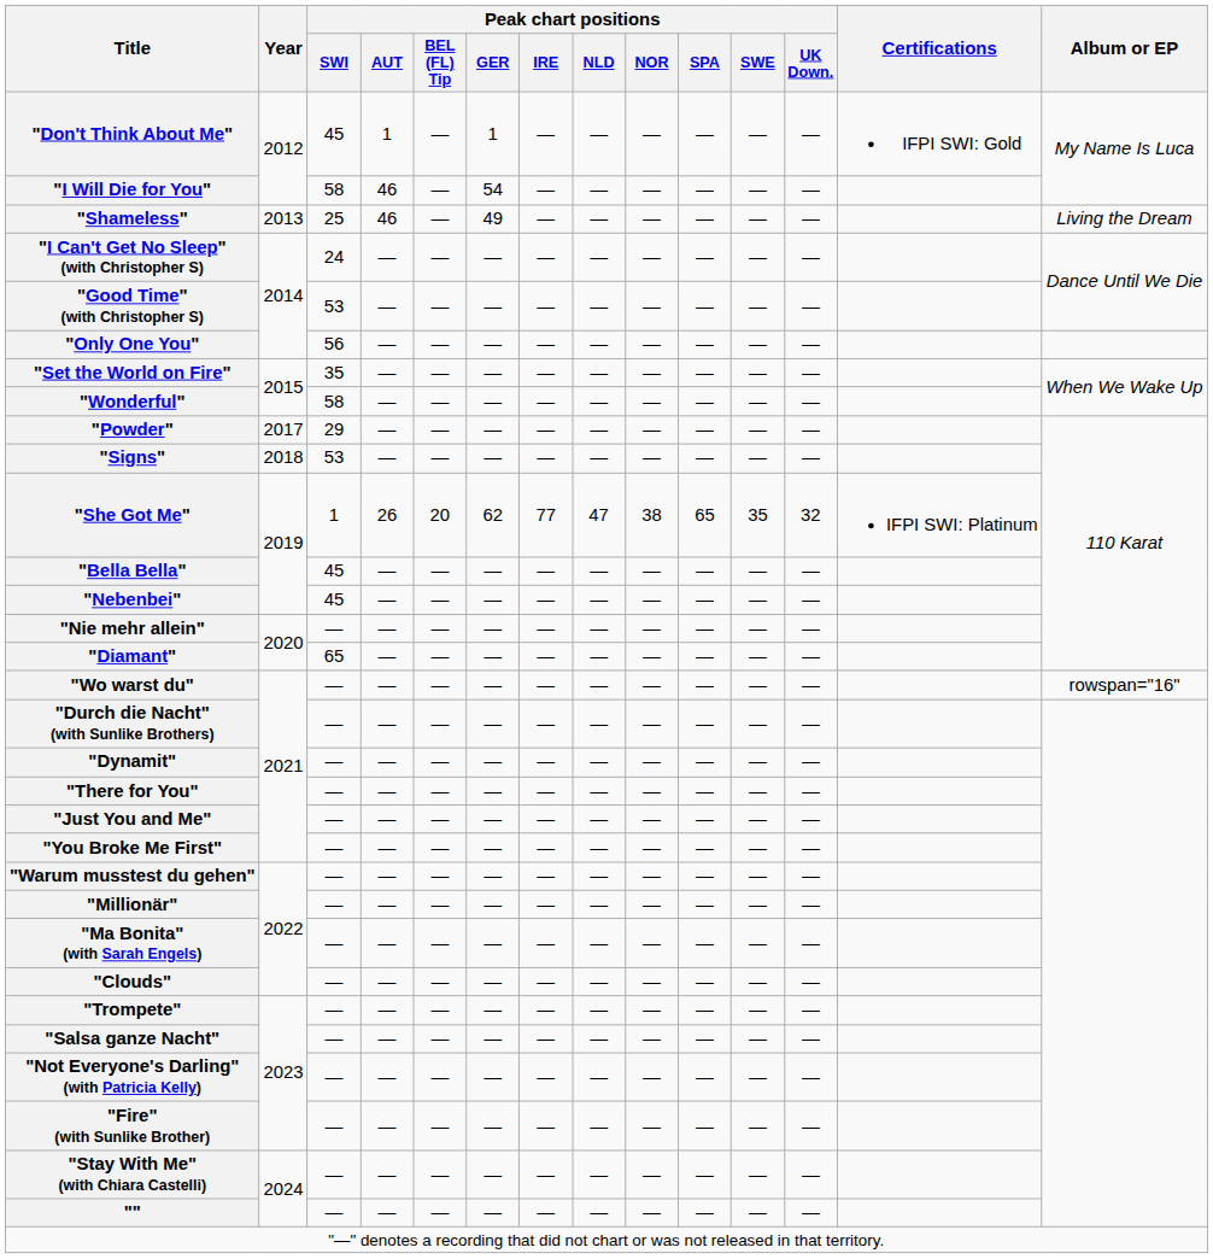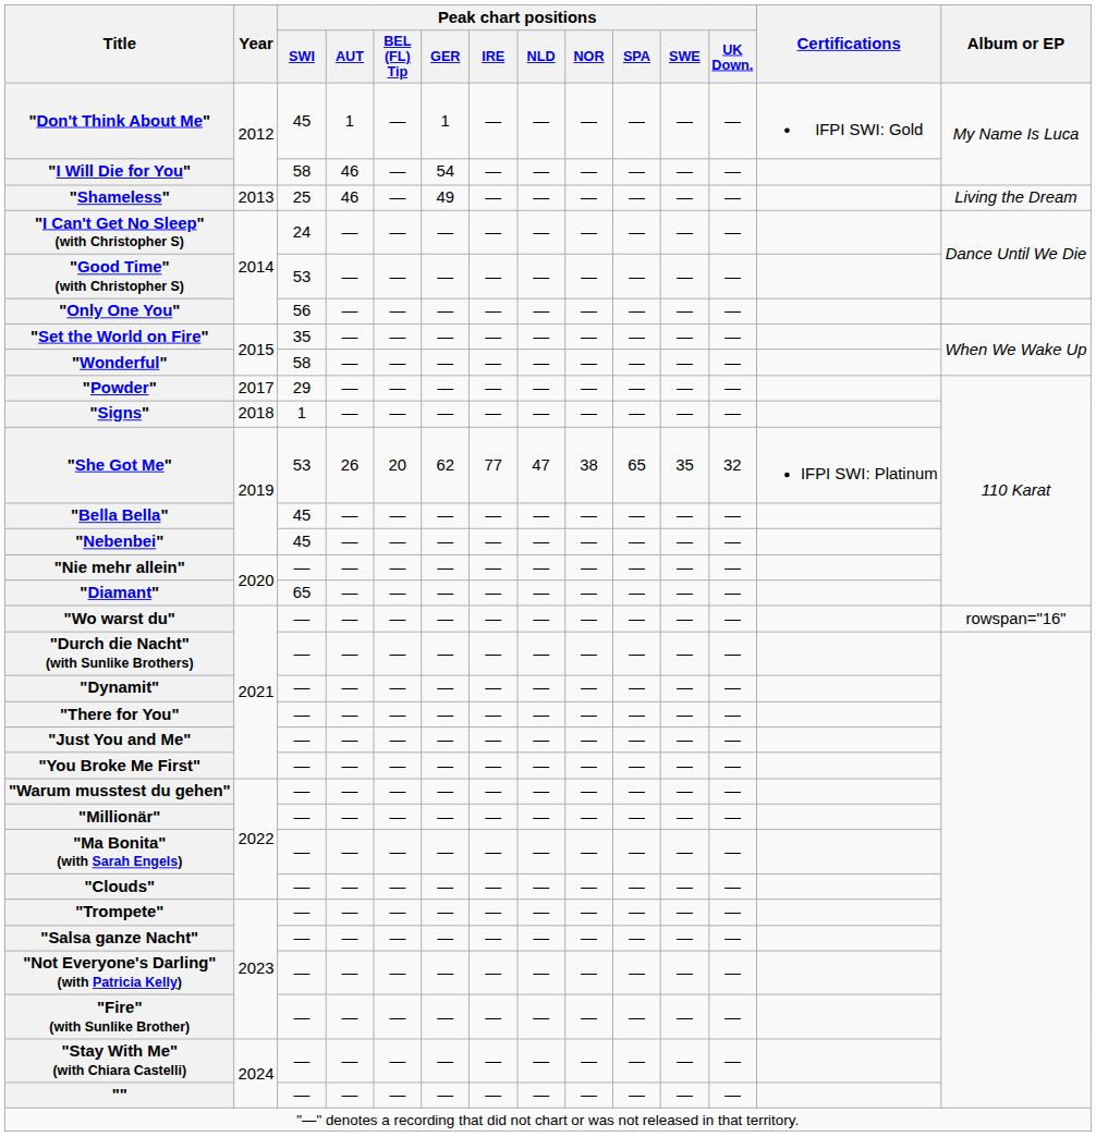"Signs" | Peak chart positions / SWI: 53 -> 1
"She Got Me" | Peak chart positions / SWI: 1 -> 53
